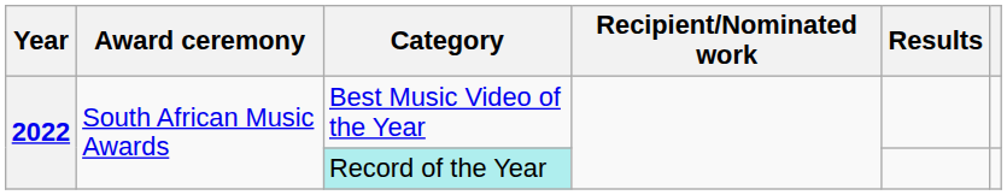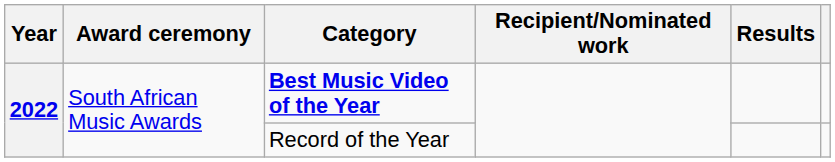Best Music Video of the Year | Category: normal -> bold
Record of the Year | Category: paleturquoise background -> no background
